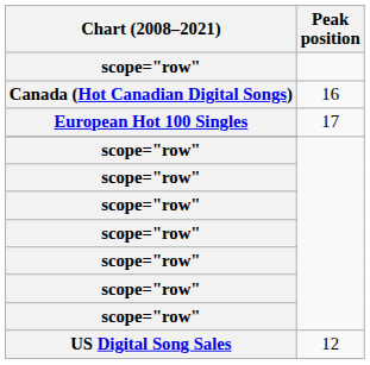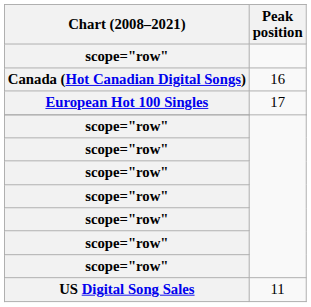US Digital Song Sales | Peak position: 12 -> 11
